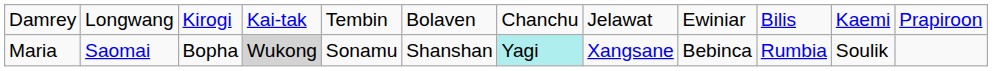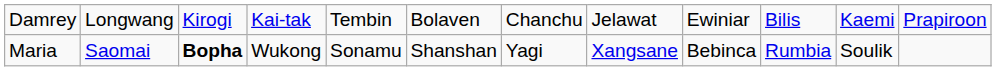Maria | column 3: normal -> bold
Maria | column 4: lightgrey background -> no background
Maria | column 7: paleturquoise background -> no background
